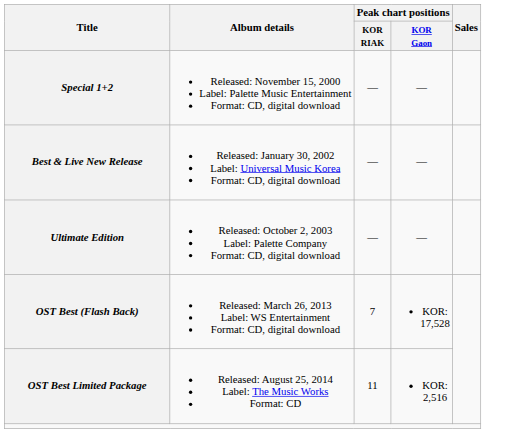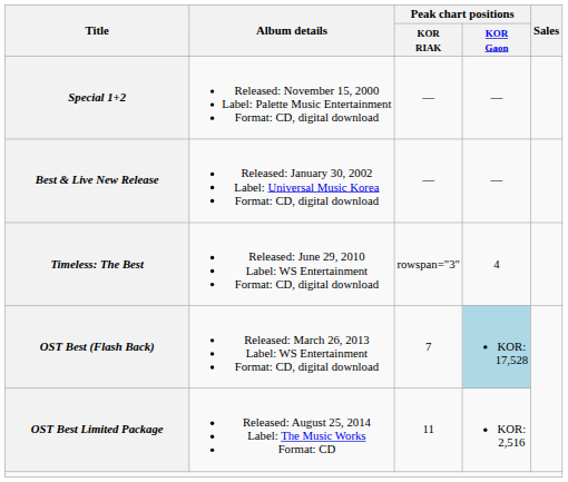- row: Ultimate Edition | Released: October 2, 2003 Label: Palette Company Format: CD, digital download | — | —
+ row: Timeless: The Best | Released: June 29, 2010 Label: WS Entertainment Format: CD, digital download | rowspan="3" | 4
OST Best (Flash Back) | Peak chart positions / KOR Gaon: no background -> lightblue background
